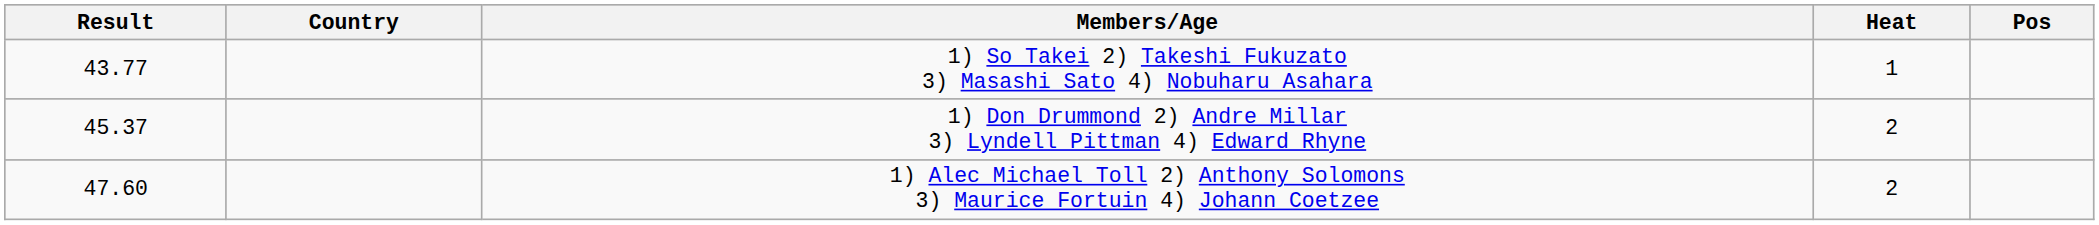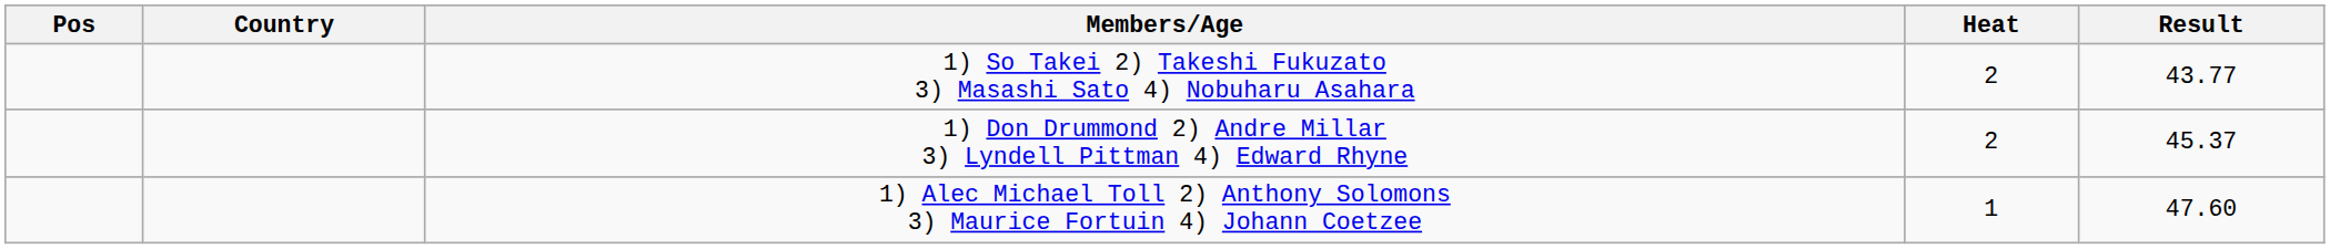columns swapped: Pos <-> Result
row 2 | Heat: 1 -> 2
row 4 | Heat: 2 -> 1
